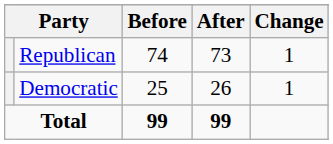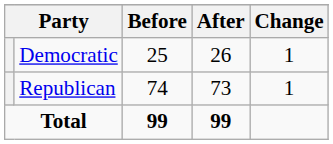rows swapped: Republican <-> Democratic
